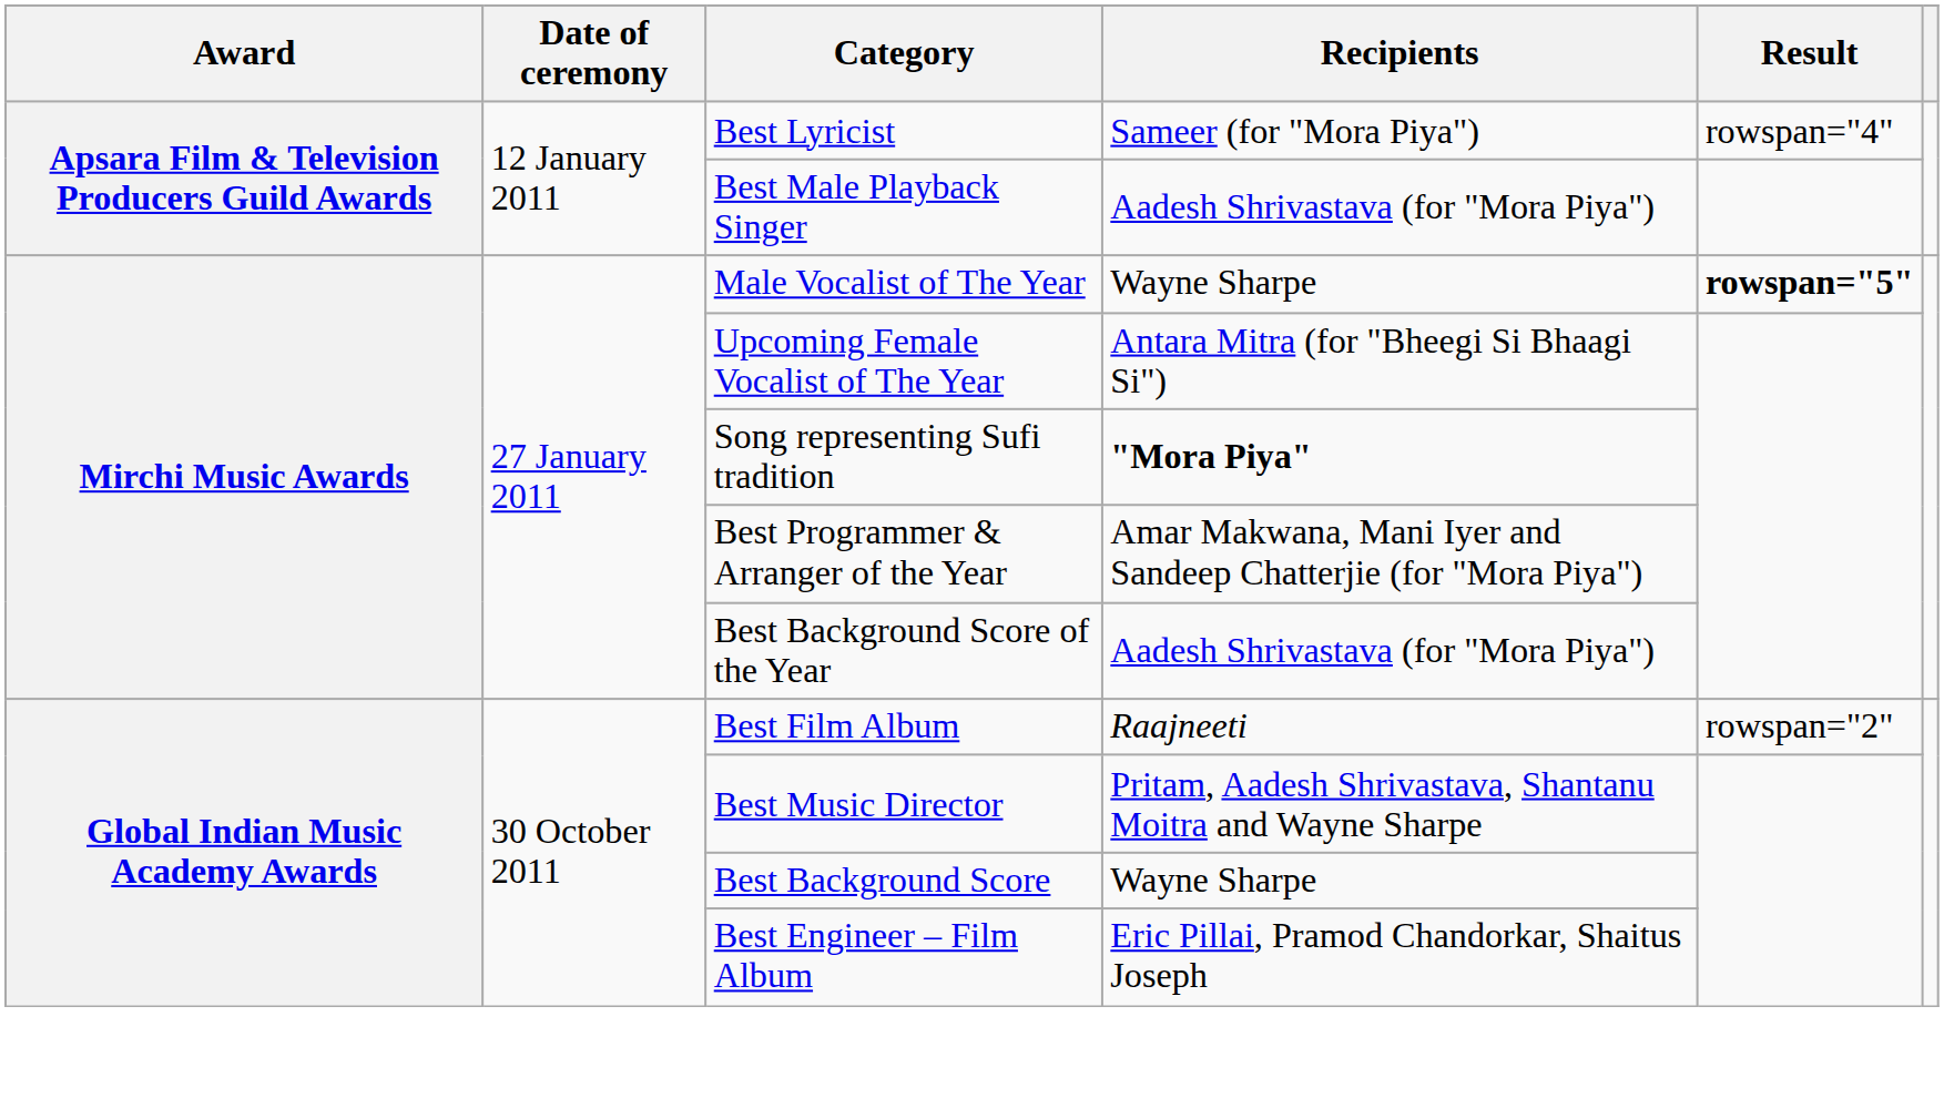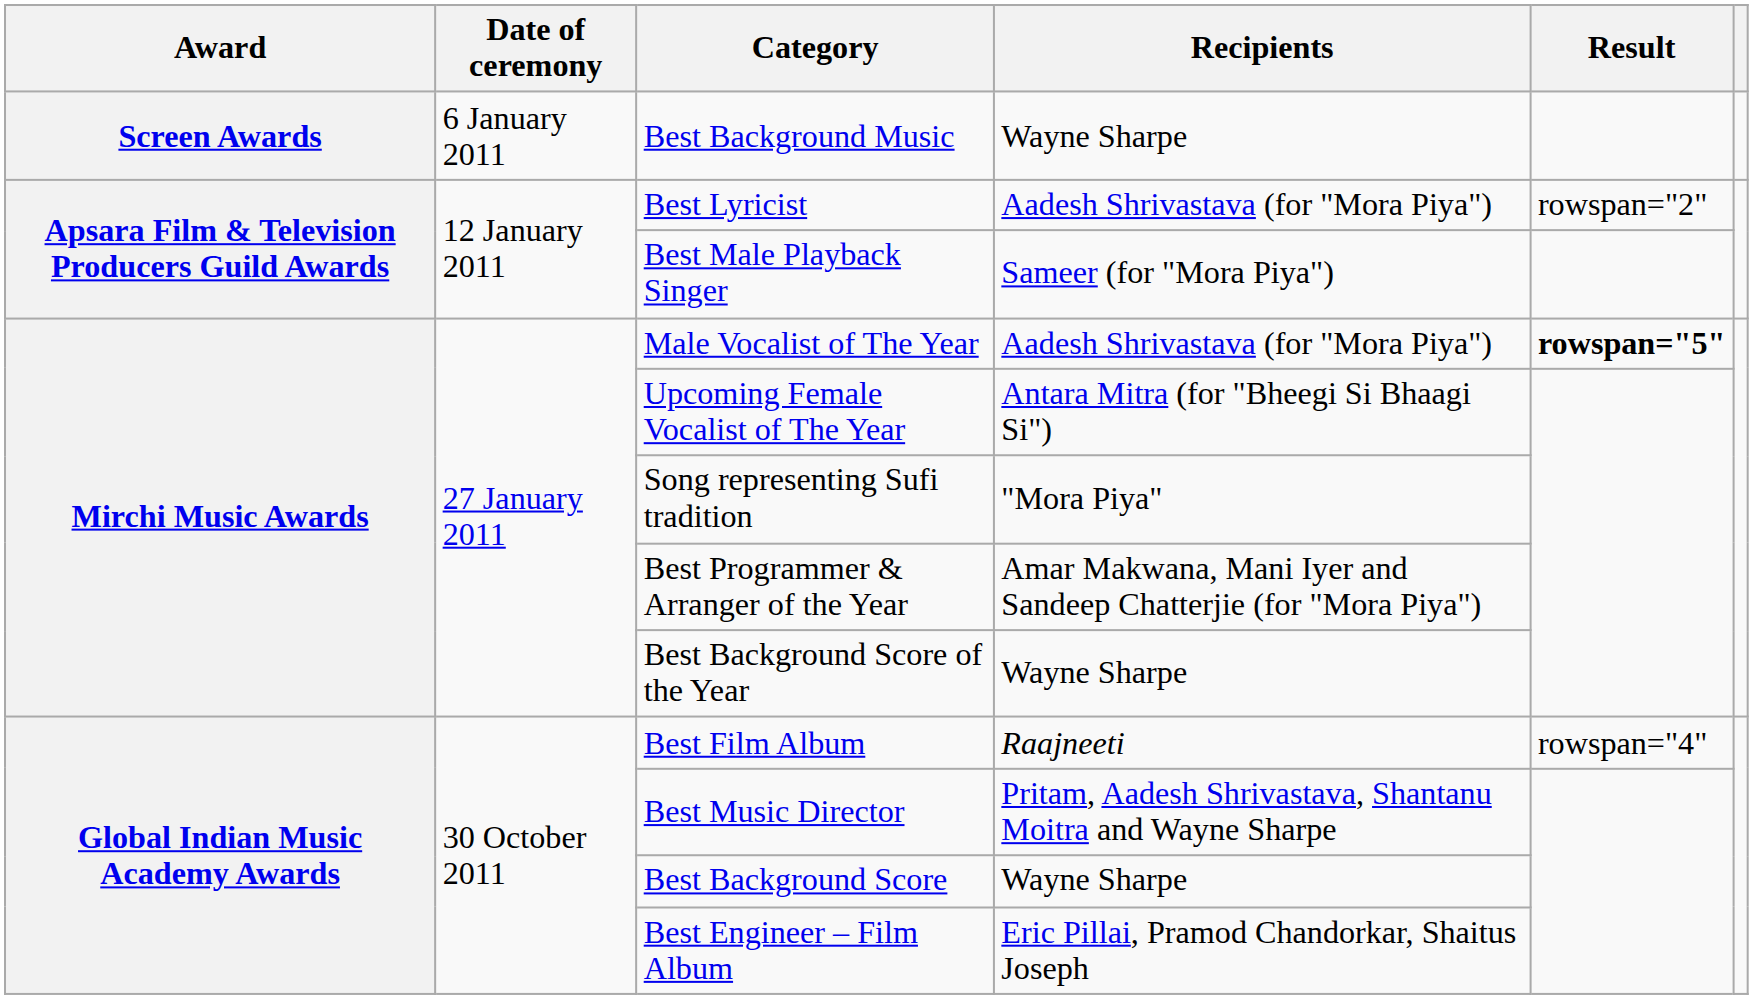+ row: Screen Awards | 6 January 2011 | Best Background Music | Wayne Sharpe
Best Lyricist | Recipients: Sameer (for "Mora Piya") -> Aadesh Shrivastava (for "Mora Piya")
Best Lyricist | Result: rowspan="4" -> rowspan="2"
Best Male Playback Singer | Recipients: Aadesh Shrivastava (for "Mora Piya") -> Sameer (for "Mora Piya")
Male Vocalist of The Year | Recipients: Wayne Sharpe -> Aadesh Shrivastava (for "Mora Piya")
Song representing Sufi tradition | Recipients: bold -> normal
Best Background Score of the Year | Recipients: Aadesh Shrivastava (for "Mora Piya") -> Wayne Sharpe
Best Film Album | Result: rowspan="2" -> rowspan="4"
